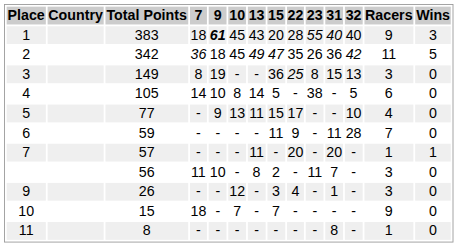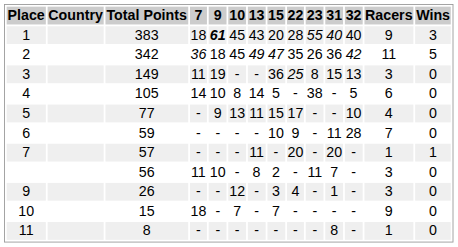row 4 | 7: 8 -> 11
row 7 | 15: 11 -> 10
